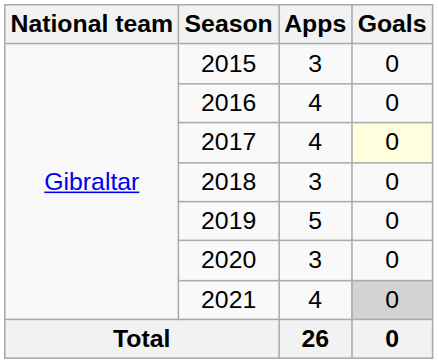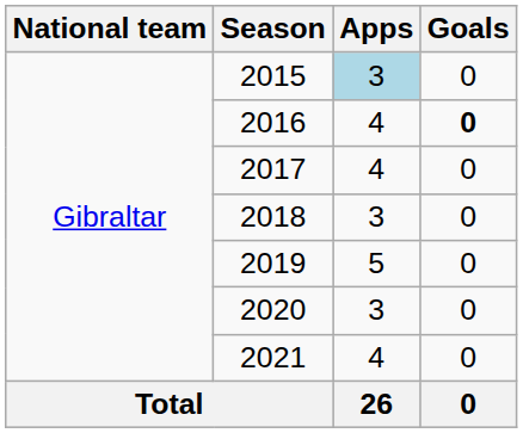2015 | Apps: no background -> lightblue background
2016 | Goals: normal -> bold
2017 | Goals: lightyellow background -> no background
2021 | Goals: lightgrey background -> no background
